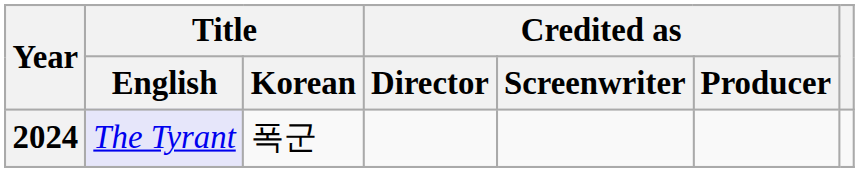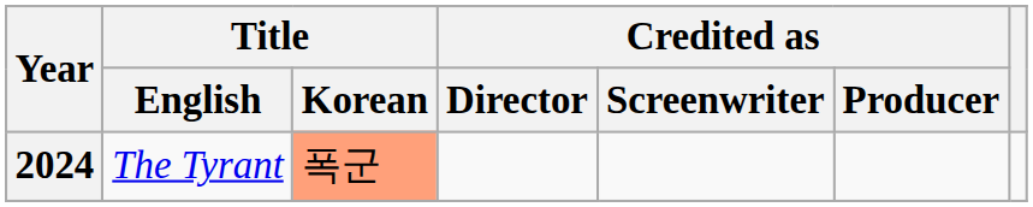2024 | Title / English: lavender background -> no background
2024 | Title / Korean: no background -> lightsalmon background
